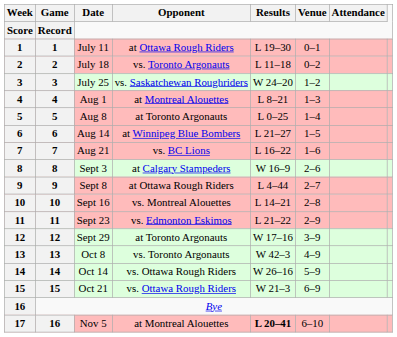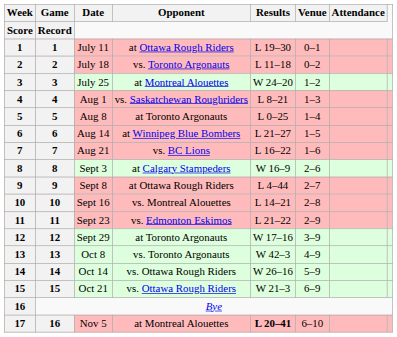July 25 | Opponent: vs. Saskatchewan Roughriders -> at Montreal Alouettes
Aug 1 | Opponent: at Montreal Alouettes -> vs. Saskatchewan Roughriders
